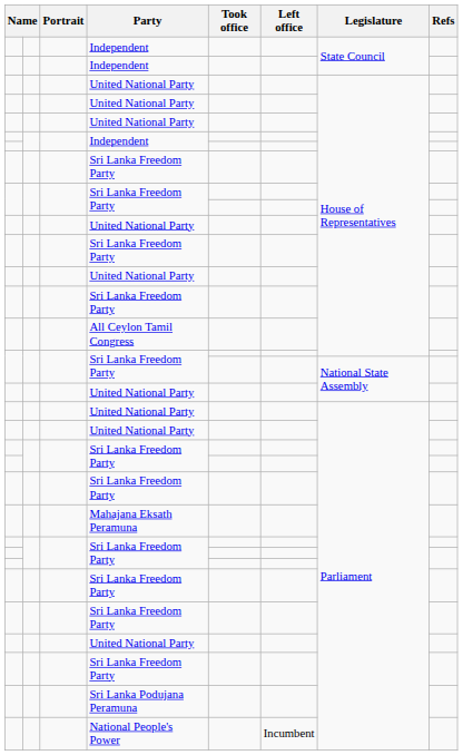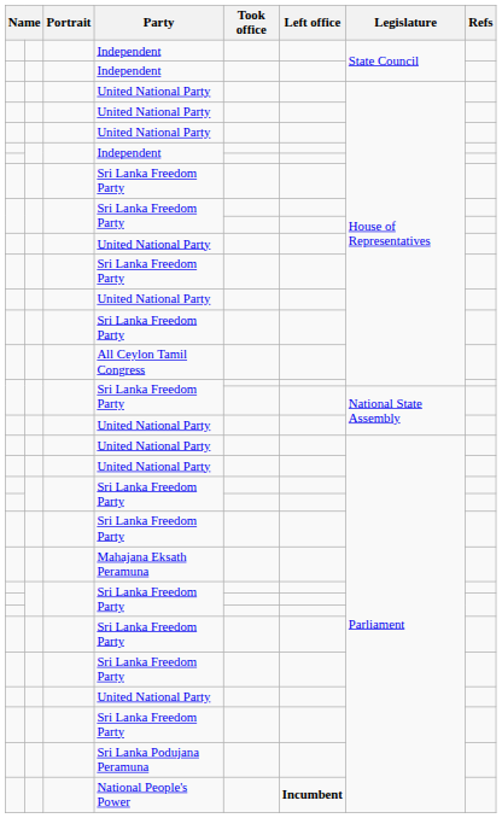National People's Power | Left office: normal -> bold
